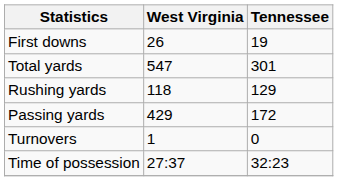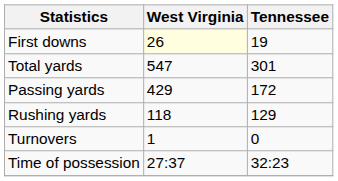First downs | West Virginia: no background -> lightyellow background
rows swapped: Rushing yards <-> Passing yards
